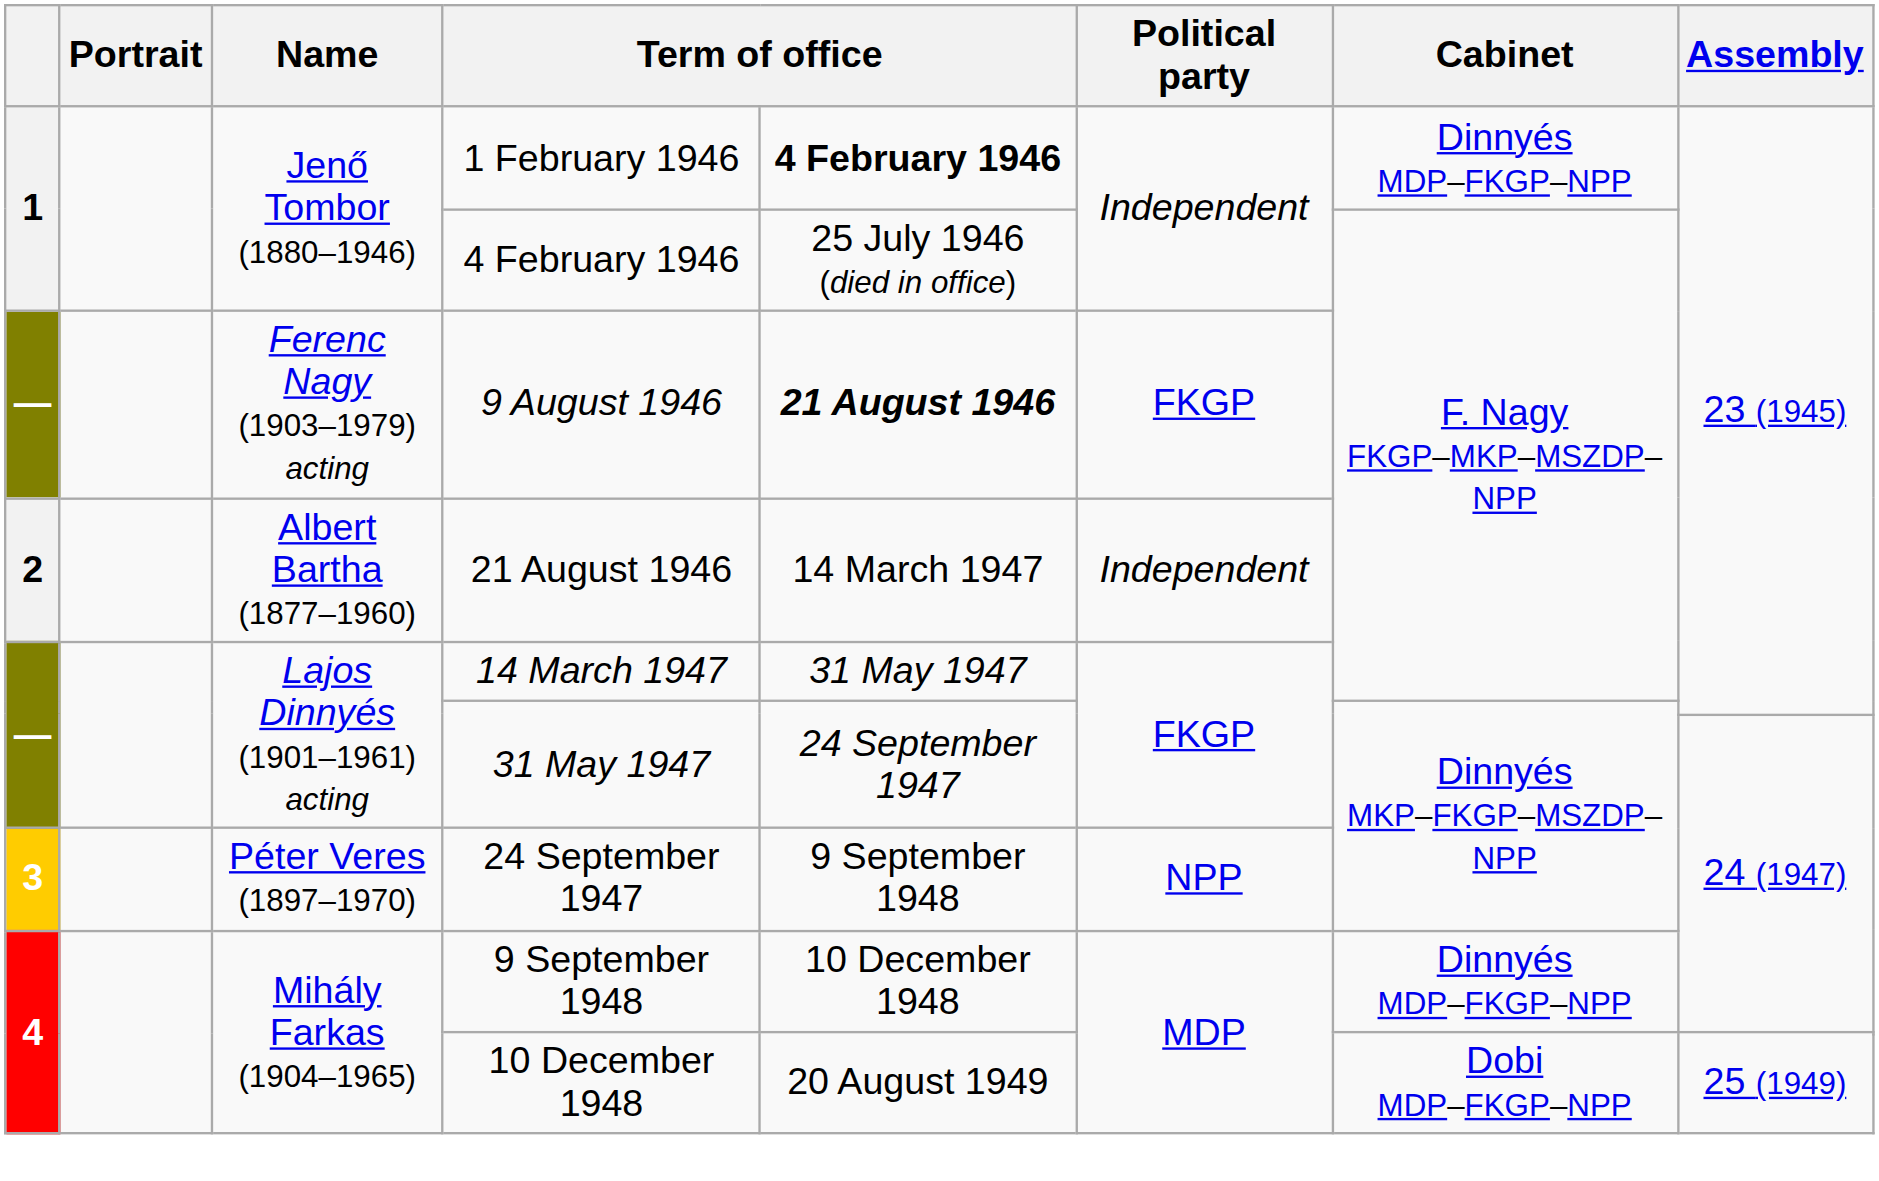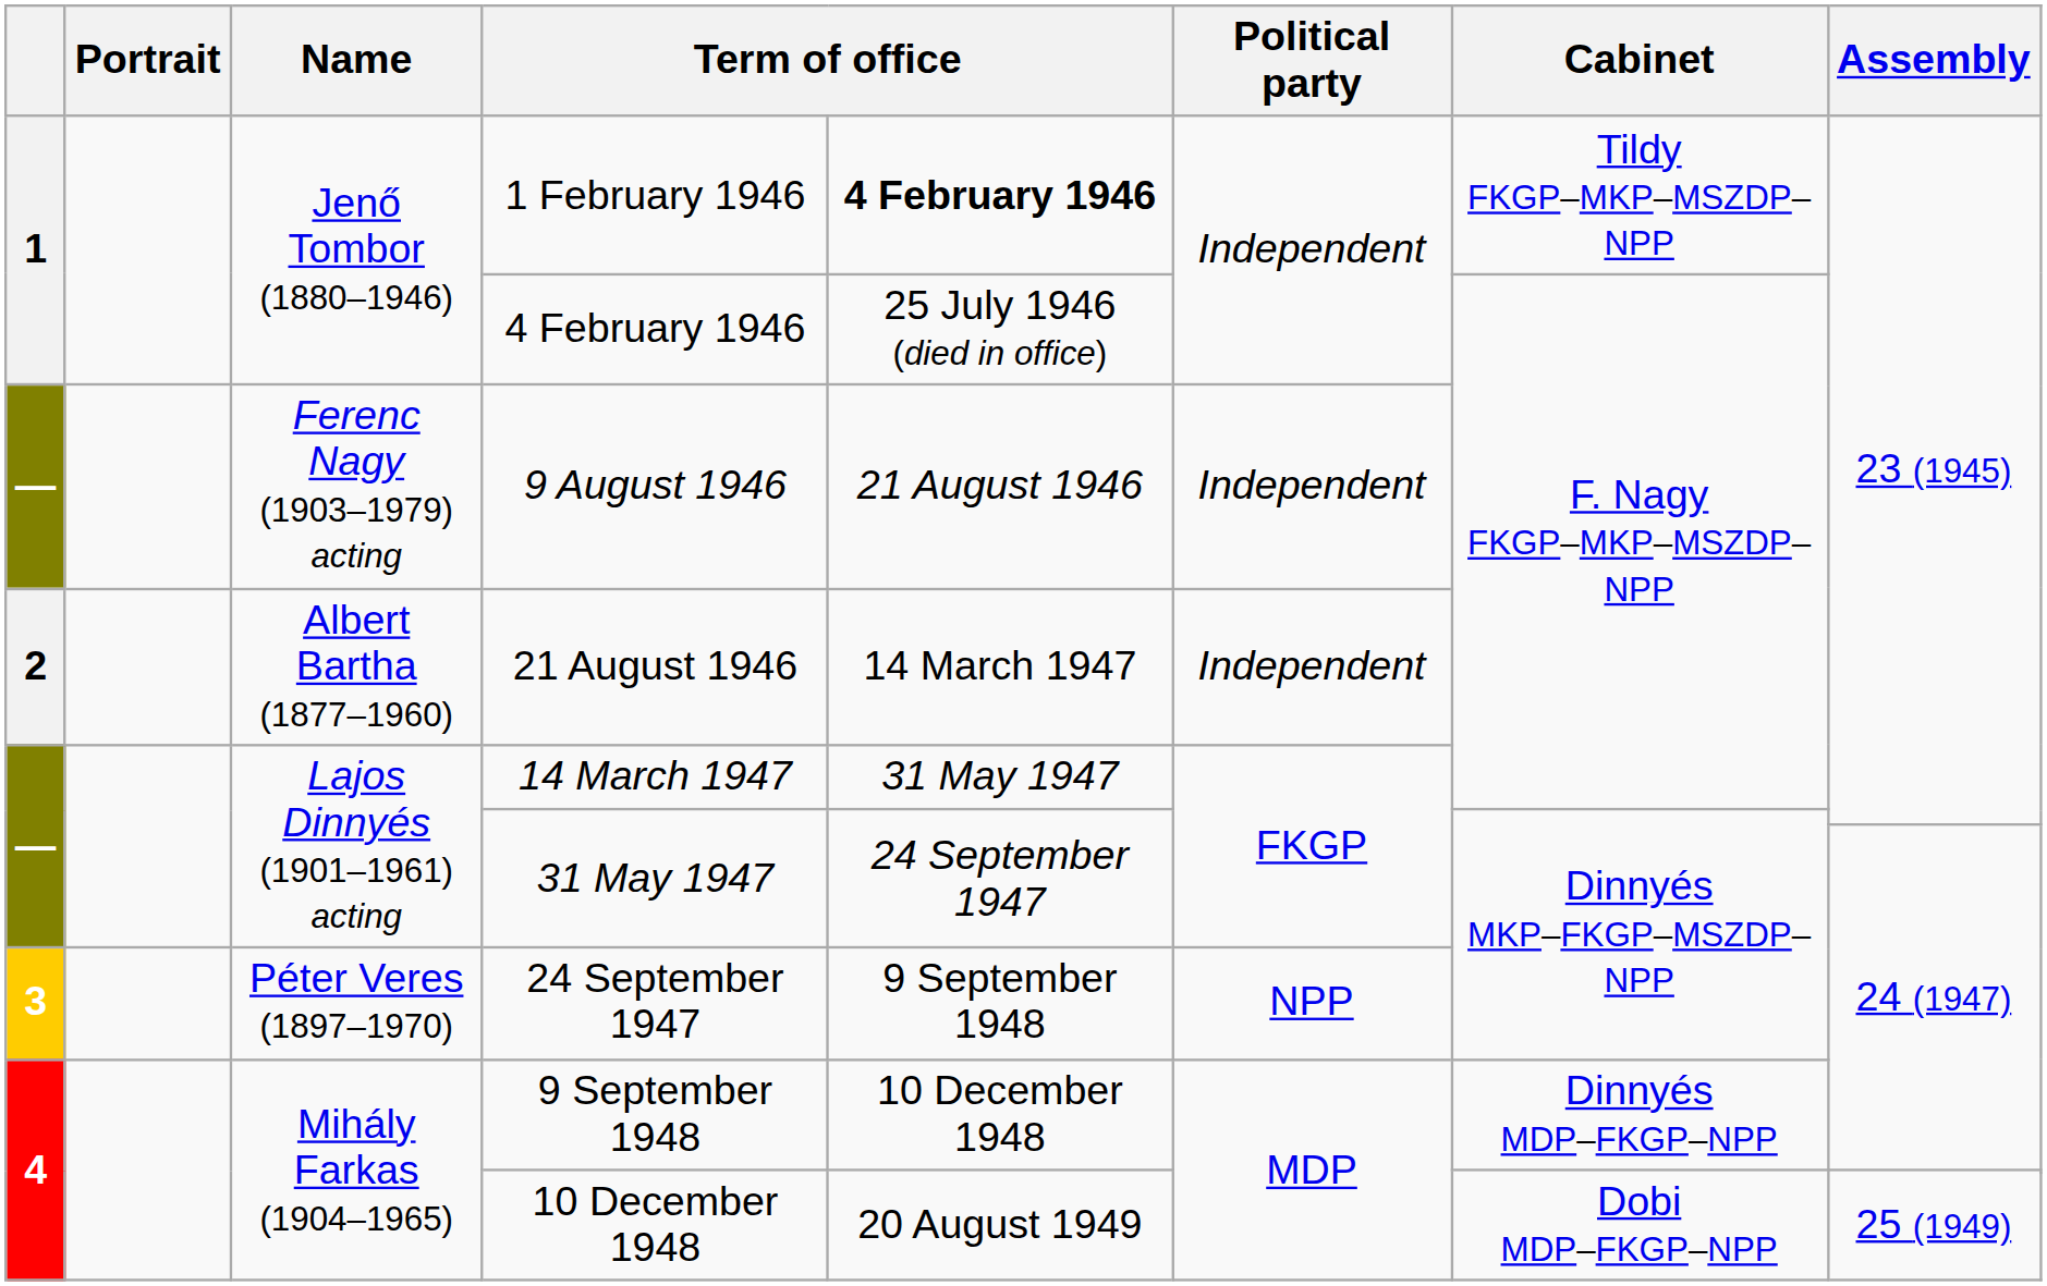1 February 1946 | Cabinet: Dinnyés MDP–FKGP–NPP -> Tildy FKGP–MKP–MSZDP–NPP
9 August 1946 | column 5: bold -> normal
9 August 1946 | Political party: FKGP -> Independent
